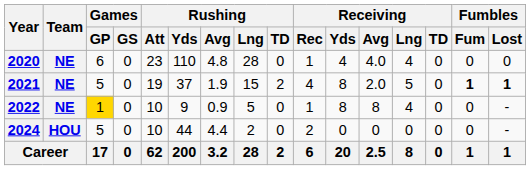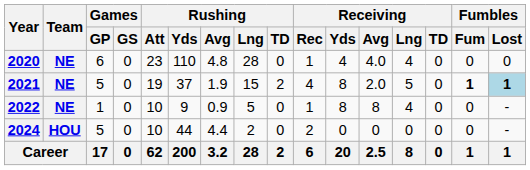2021 | Fumbles / Lost: no background -> lightblue background
2022 | Games / GP: gold background -> no background
